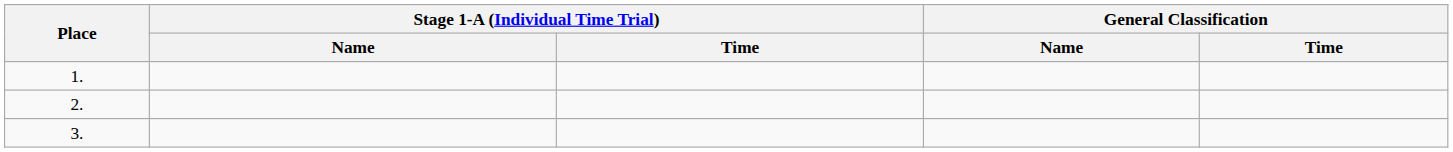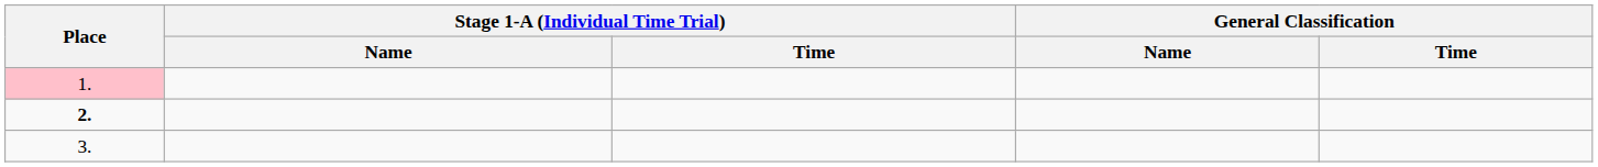1. | Place: no background -> pink background
2. | Place: normal -> bold
